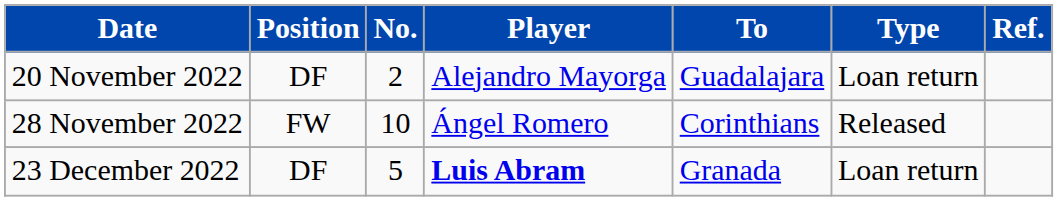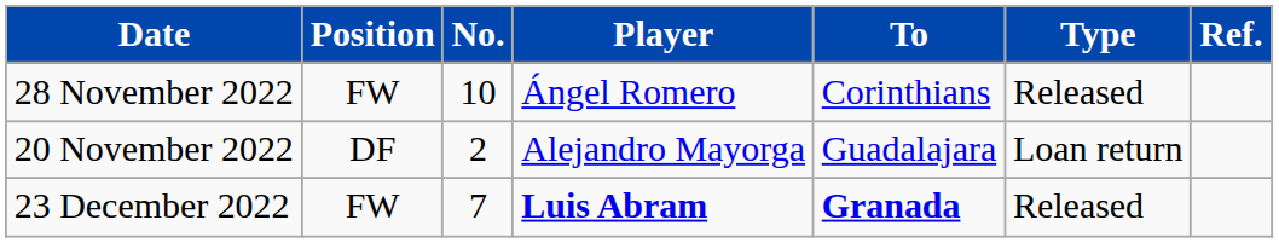rows swapped: 20 November 2022 <-> 28 November 2022
23 December 2022 | Position: DF -> FW
23 December 2022 | No.: 5 -> 7
23 December 2022 | To: normal -> bold
23 December 2022 | Type: Loan return -> Released
